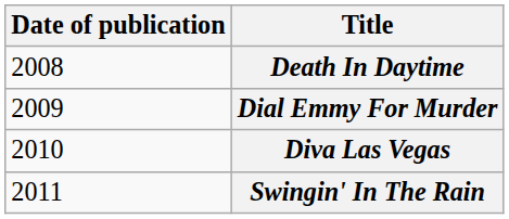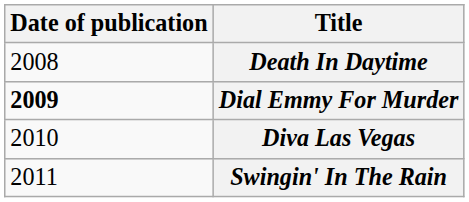Dial Emmy For Murder | Date of publication: normal -> bold
